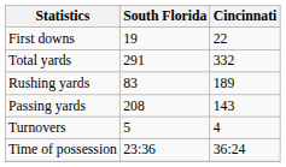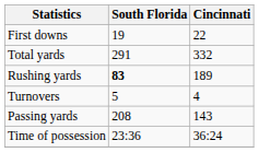Rushing yards | South Florida: normal -> bold
rows swapped: Passing yards <-> Turnovers
